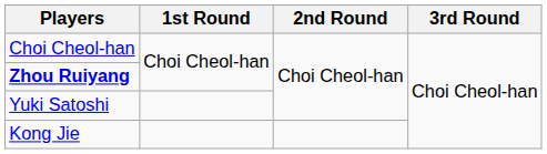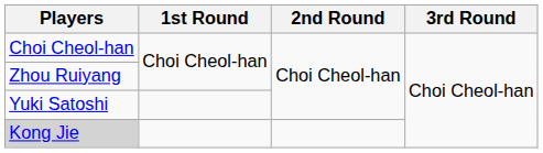Zhou Ruiyang | Players: bold -> normal
Kong Jie | Players: no background -> lightgrey background
